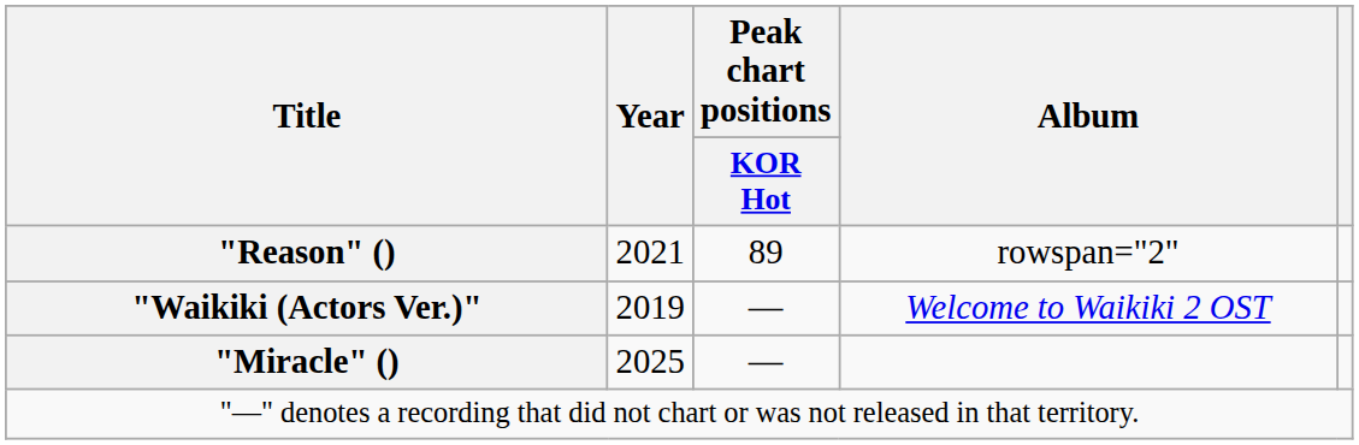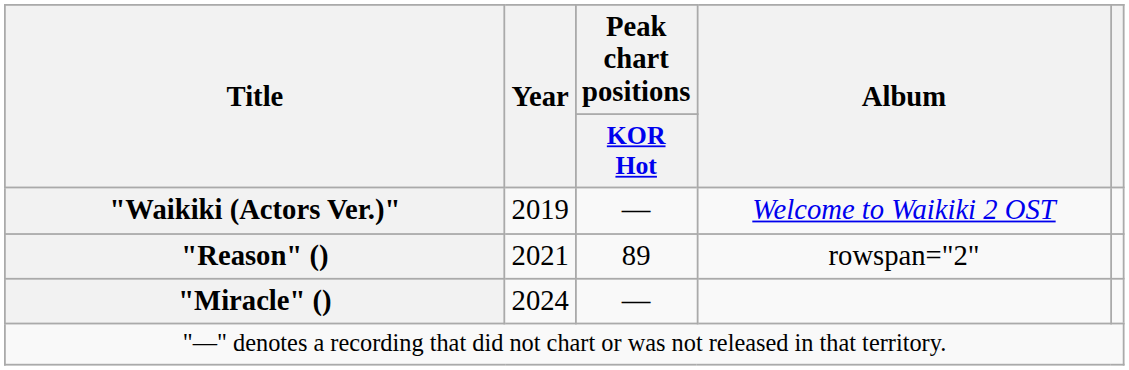rows swapped: "Waikiki (Actors Ver.)" <-> "Reason" ()
"Miracle" () | Year: 2025 -> 2024
